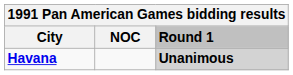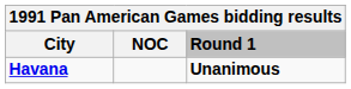Havana | Round 1: lightgrey background -> no background
